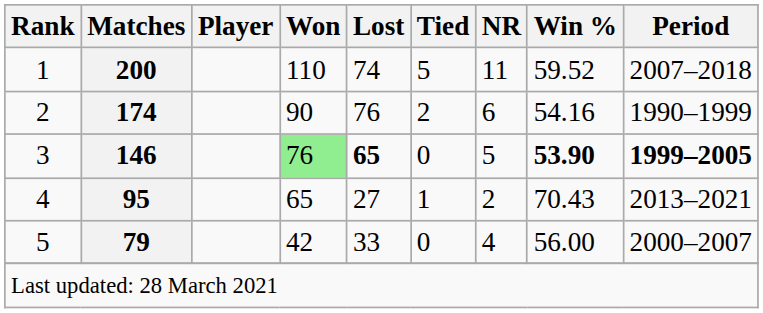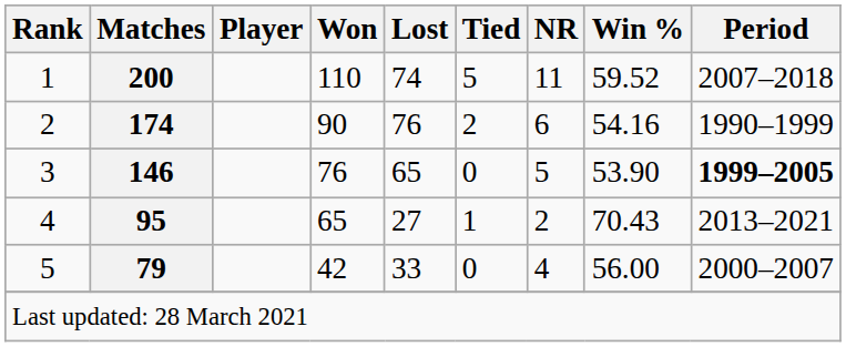3 | Won: lightgreen background -> no background
3 | Lost: bold -> normal
3 | Win %: bold -> normal
